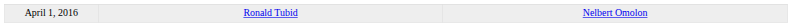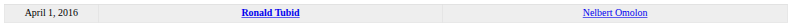April 1, 2016 | column 2: normal -> bold
